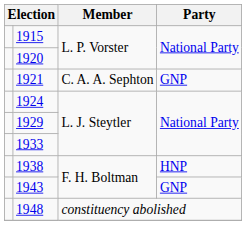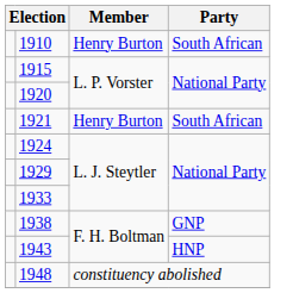+ row: 1910 | Henry Burton | South African
1921 | Member: C. A. A. Sephton -> Henry Burton
1921 | Party: GNP -> South African
1938 | Party: HNP -> GNP
1943 | Party: GNP -> HNP
